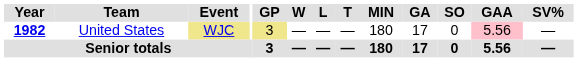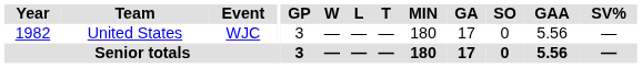United States | Year: bold -> normal
United States | Event: khaki background -> no background
United States | GP: khaki background -> no background
United States | GAA: pink background -> no background
